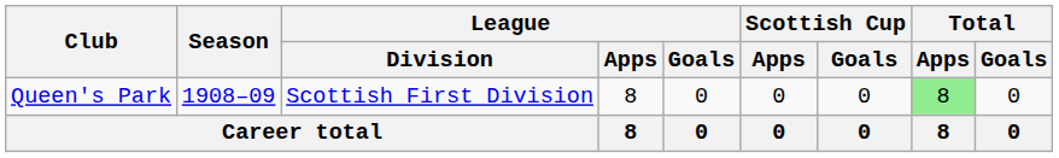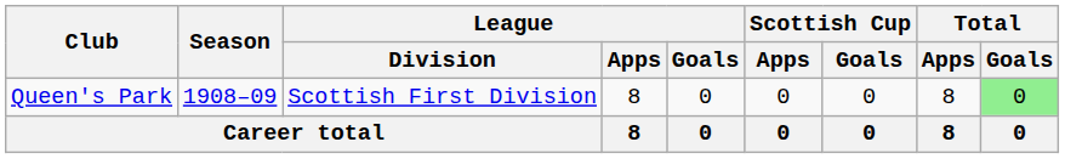Queen's Park | Total / Apps: lightgreen background -> no background
Queen's Park | Total / Goals: no background -> lightgreen background
